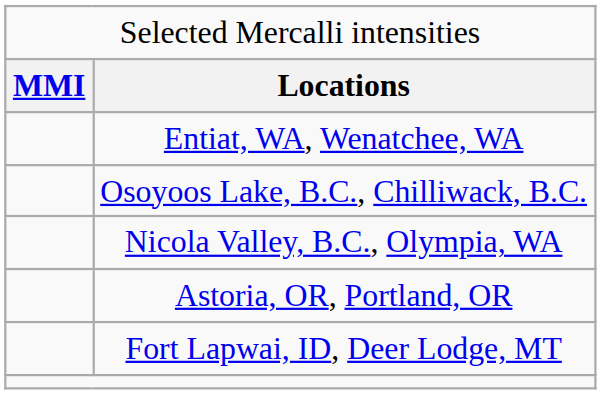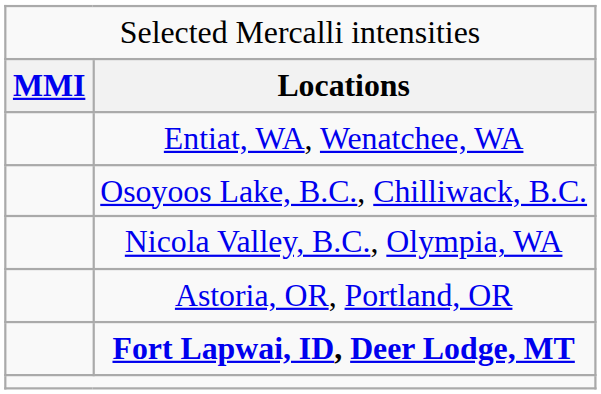Fort Lapwai, ID, Deer Lodge, MT | column 2: normal -> bold
